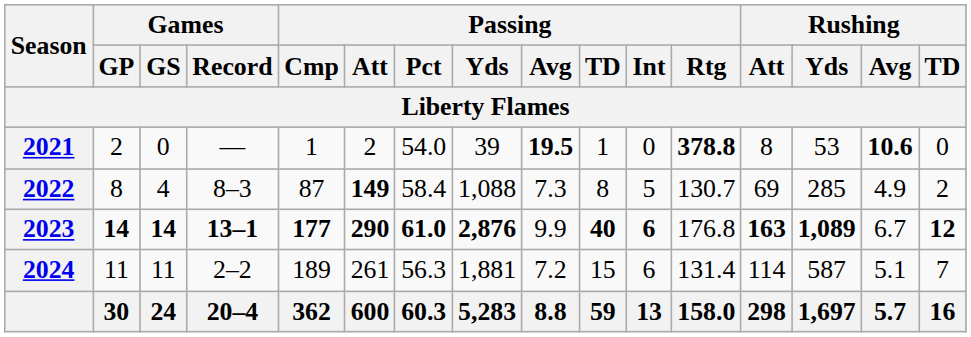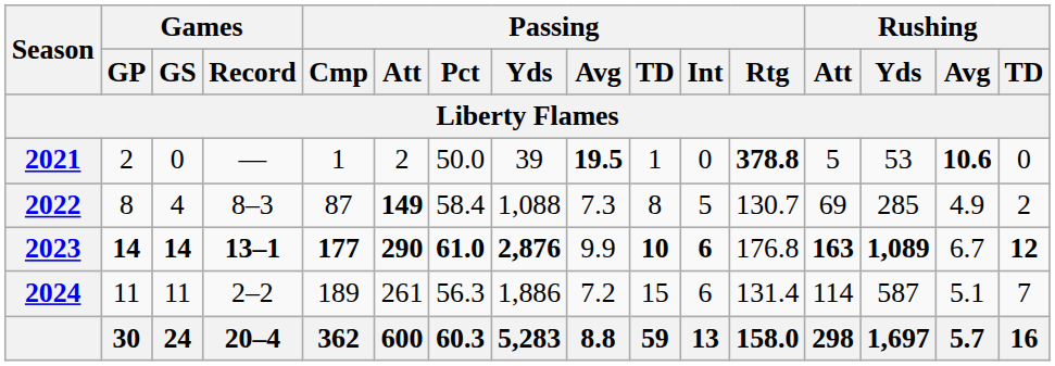2021 | Passing / Pct / Liberty Flames: 54.0 -> 50.0
2021 | Rushing / Att / Liberty Flames: 8 -> 5
2023 | Passing / TD / Liberty Flames: 40 -> 10
2024 | Passing / Yds / Liberty Flames: 1,881 -> 1,886
